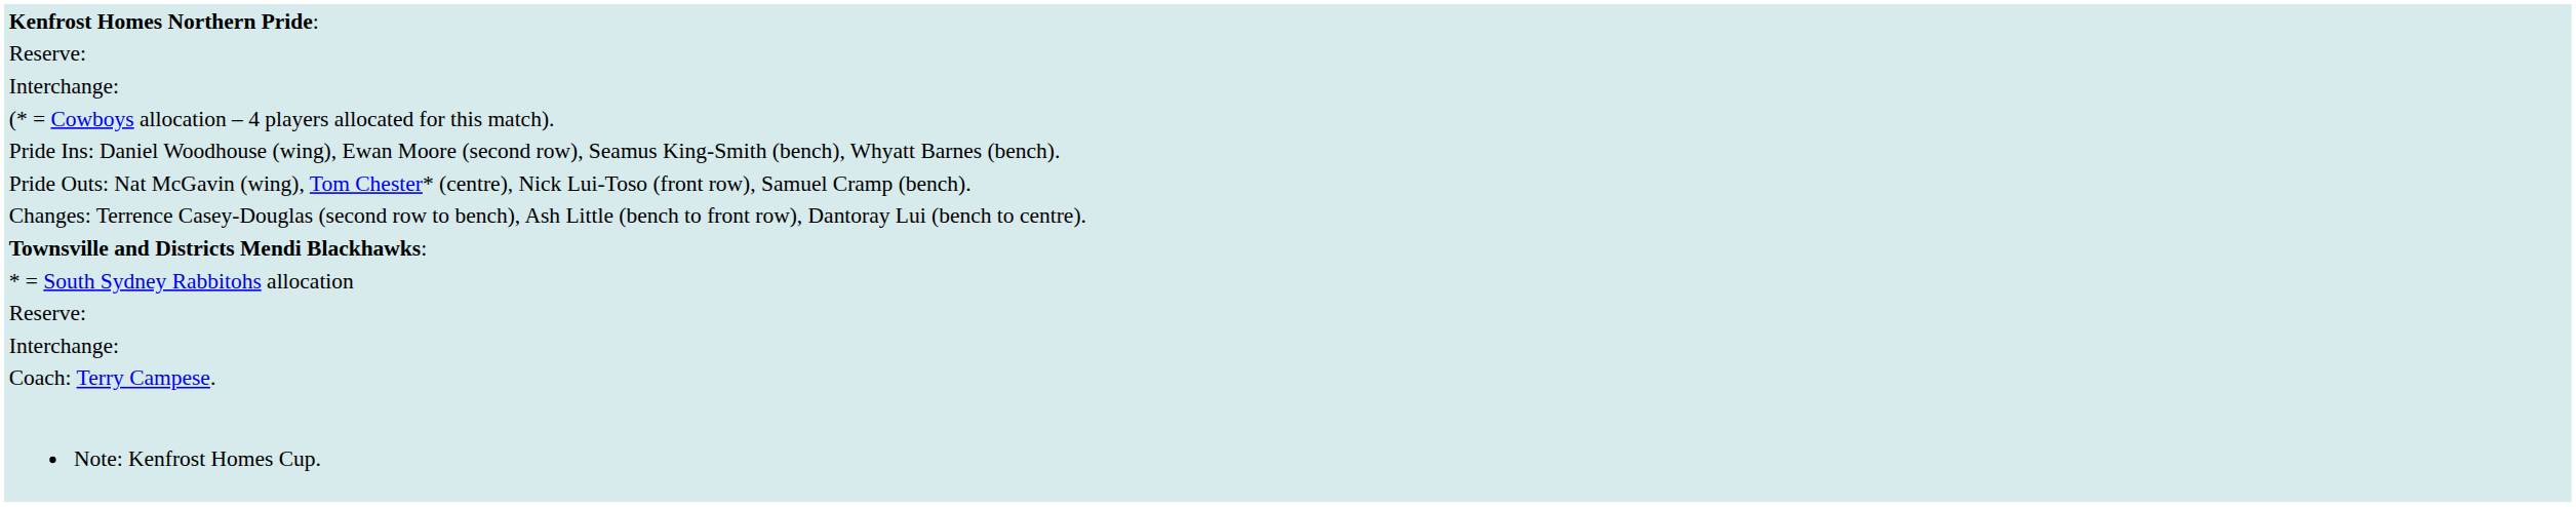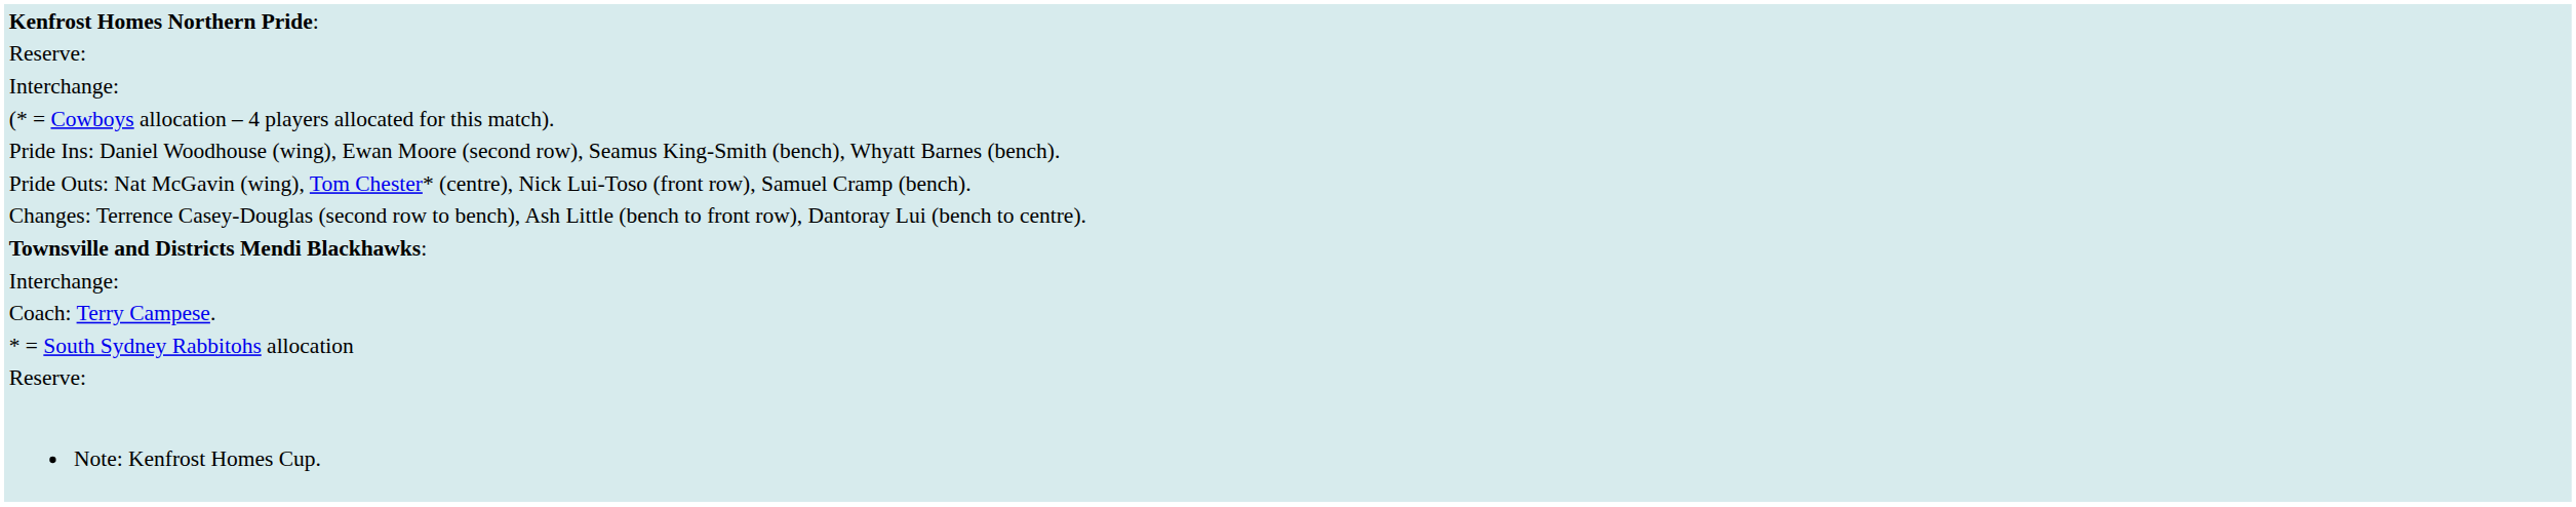row 9 | column 1: * = South Sydney Rabbitohs allocation -> Interchange:
row 10 | column 1: Reserve: -> Coach: Terry Campese.
row 11 | column 1: Interchange: -> * = South Sydney Rabbitohs allocation
row 12 | column 1: Coach: Terry Campese. -> Reserve:
